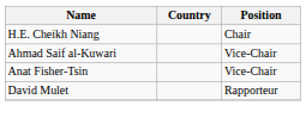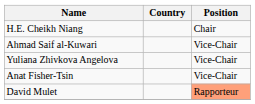+ row: Yuliana Zhivkova Angelova | Vice-Chair
David Mulet | Position: no background -> lightsalmon background
